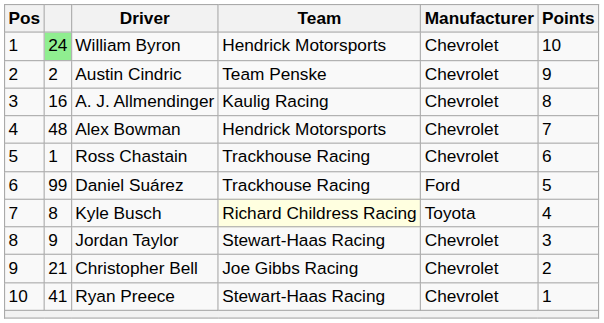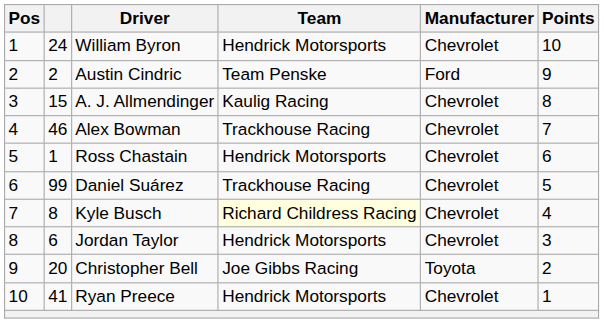William Byron | column 2: lightgreen background -> no background
Austin Cindric | Manufacturer: Chevrolet -> Ford
A. J. Allmendinger | column 2: 16 -> 15
Alex Bowman | column 2: 48 -> 46
Alex Bowman | Team: Hendrick Motorsports -> Trackhouse Racing
Ross Chastain | Team: Trackhouse Racing -> Hendrick Motorsports
Daniel Suárez | Manufacturer: Ford -> Chevrolet
Kyle Busch | Manufacturer: Toyota -> Chevrolet
Jordan Taylor | column 2: 9 -> 6
Jordan Taylor | Team: Stewart-Haas Racing -> Hendrick Motorsports
Christopher Bell | column 2: 21 -> 20
Christopher Bell | Manufacturer: Chevrolet -> Toyota
Ryan Preece | Team: Stewart-Haas Racing -> Hendrick Motorsports
